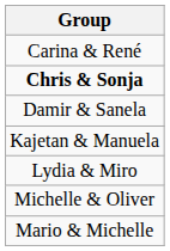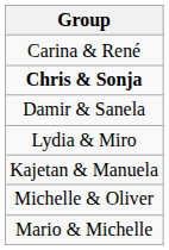row 5 | column 1: Kajetan & Manuela -> Lydia & Miro
row 6 | column 1: Lydia & Miro -> Kajetan & Manuela
